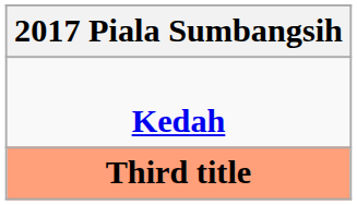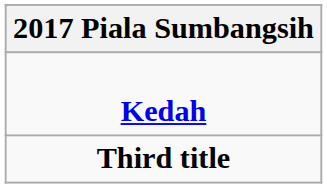row 3 | column 1: lightsalmon background -> no background
